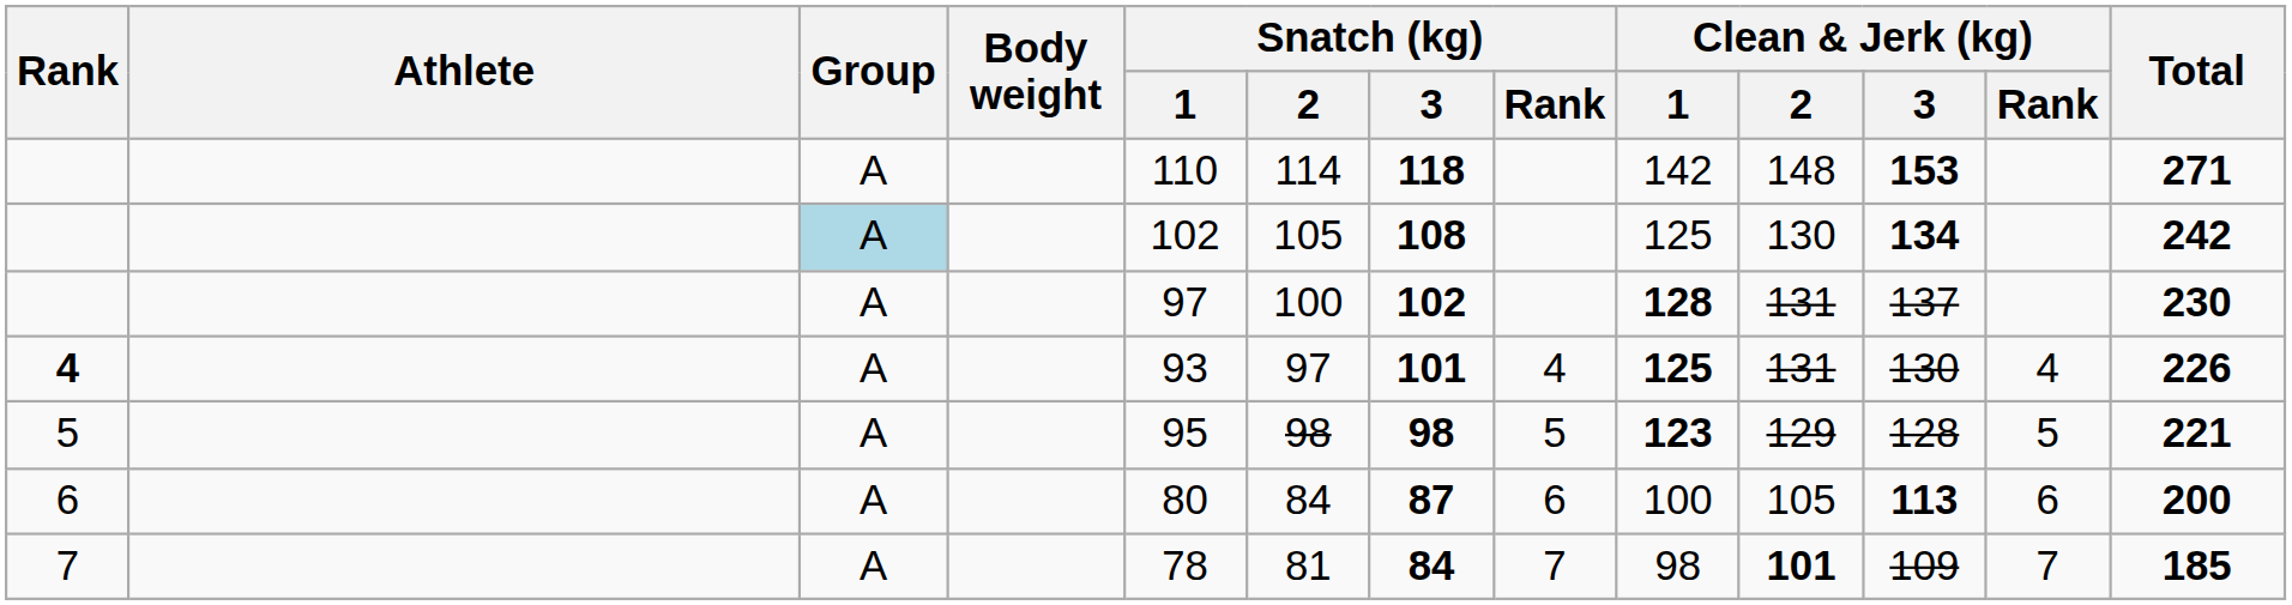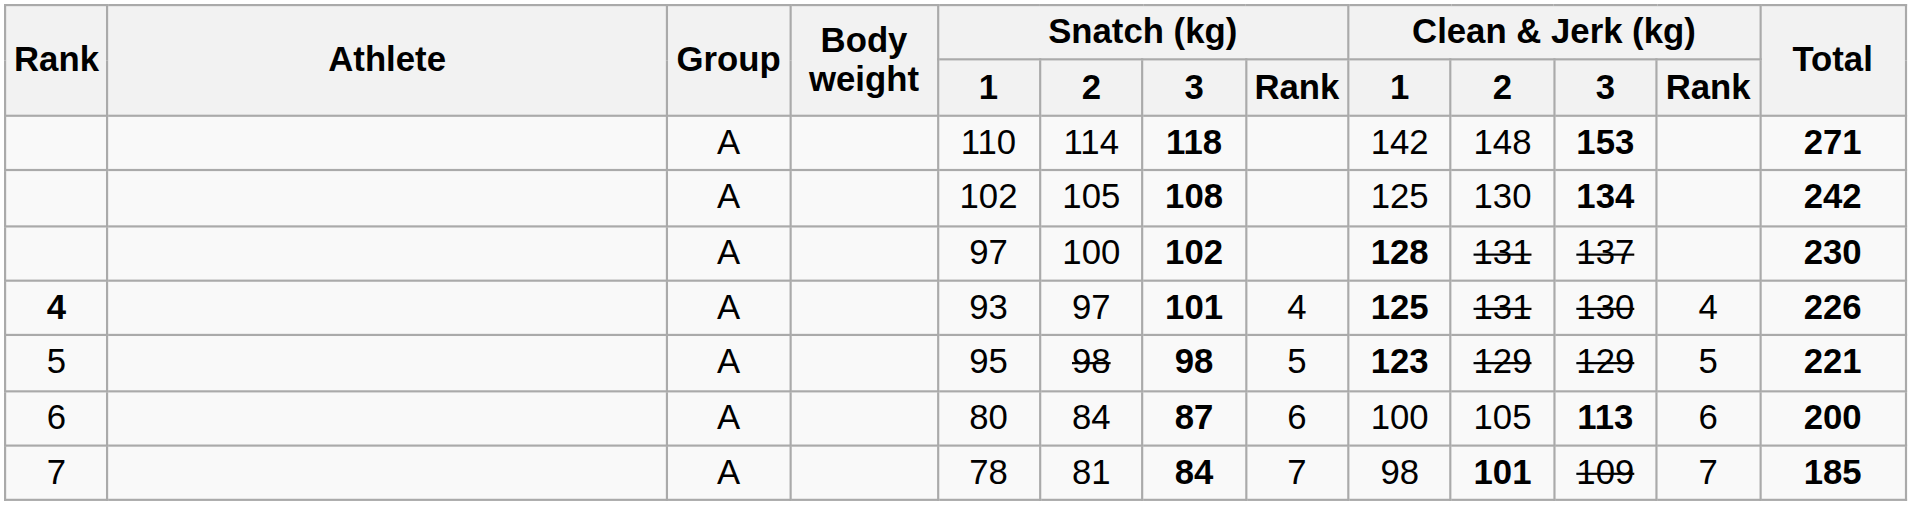row 4 | Group: lightblue background -> no background
row 7 | Clean & Jerk (kg) / 3: 128 -> 129
